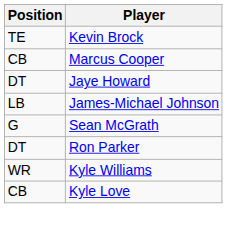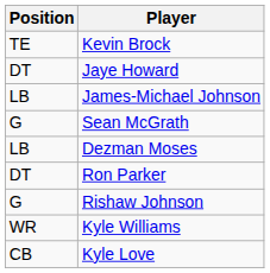- row: CB | Marcus Cooper
+ row: LB | Dezman Moses
+ row: G | Rishaw Johnson
